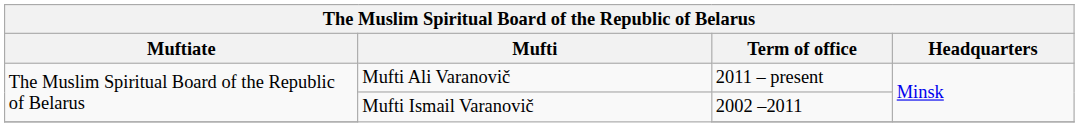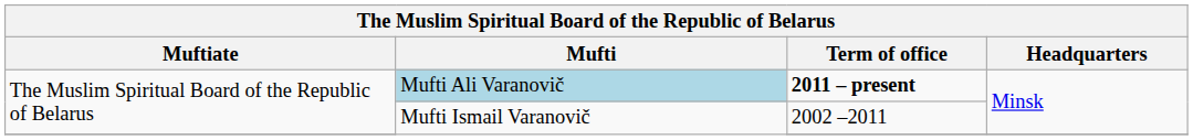Mufti Ali Varanovič | Mufti: no background -> lightblue background
Mufti Ali Varanovič | Term of office: normal -> bold
